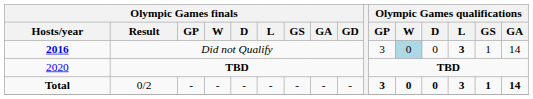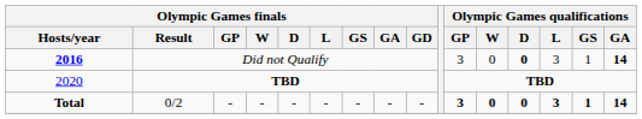Did not Qualify | Olympic Games qualifications / W: lightblue background -> no background
Did not Qualify | Olympic Games qualifications / D: normal -> bold
Did not Qualify | Olympic Games qualifications / L: bold -> normal
Did not Qualify | Olympic Games qualifications / GA: normal -> bold
